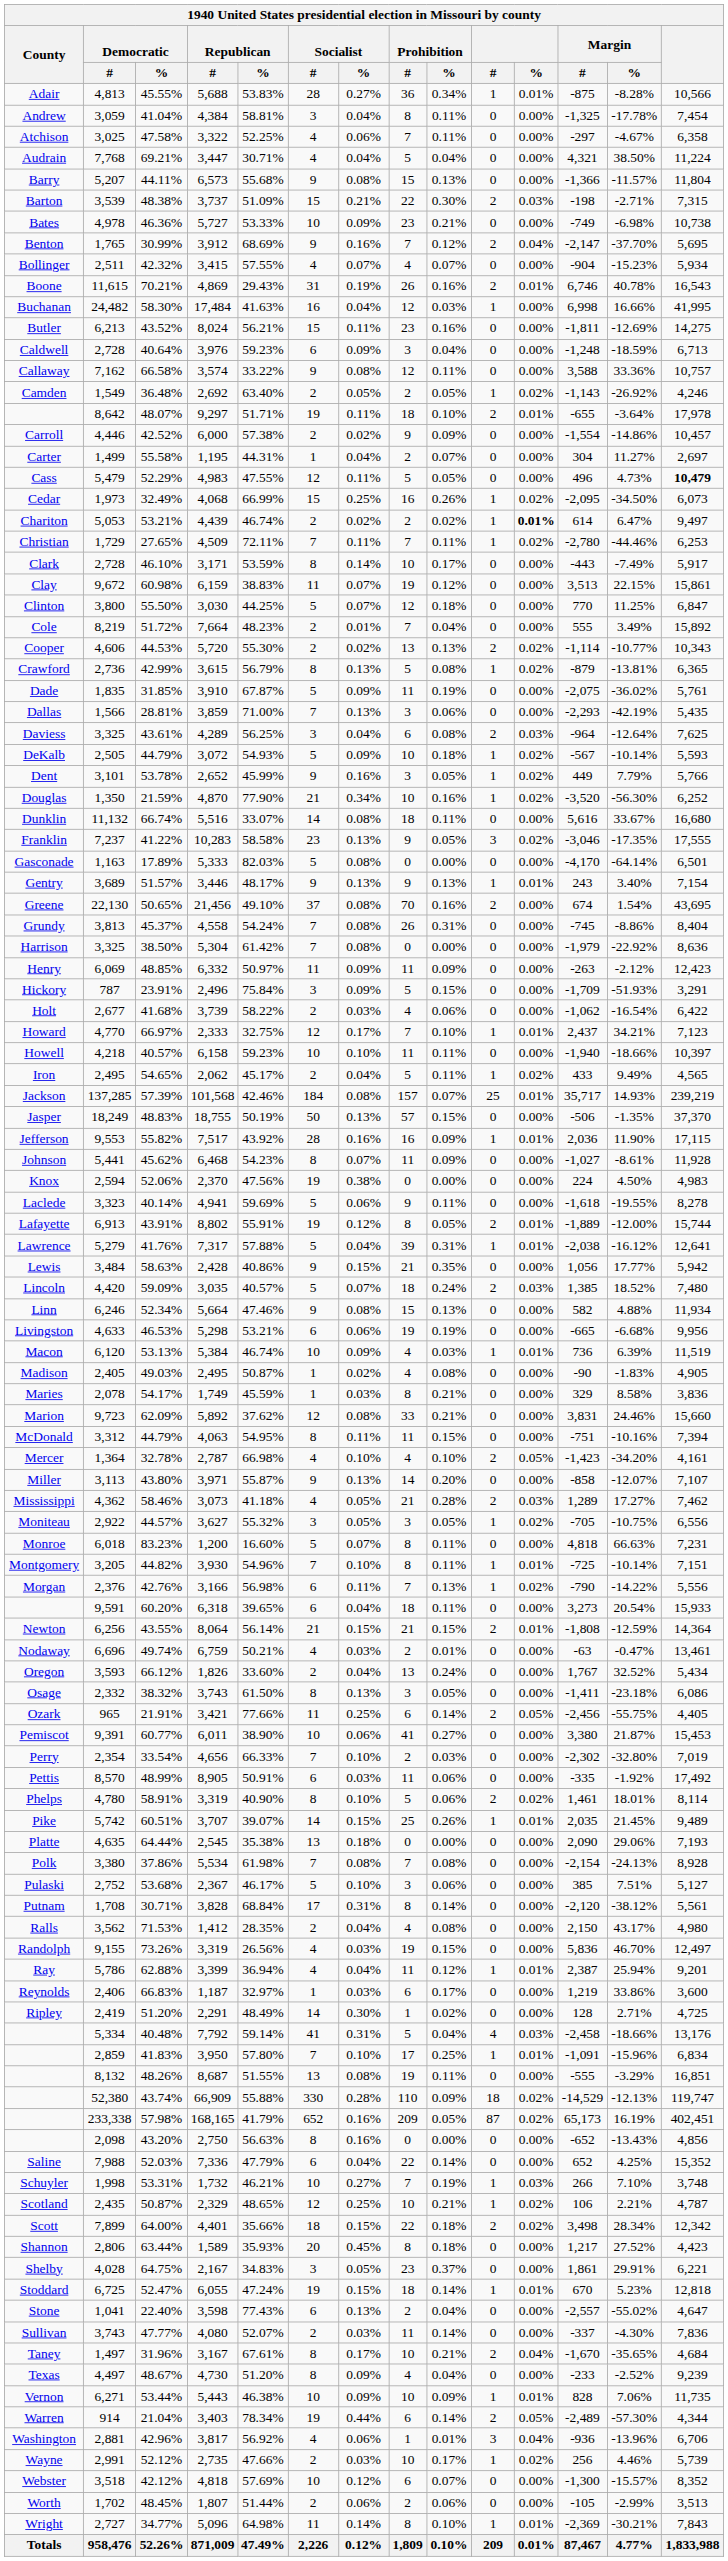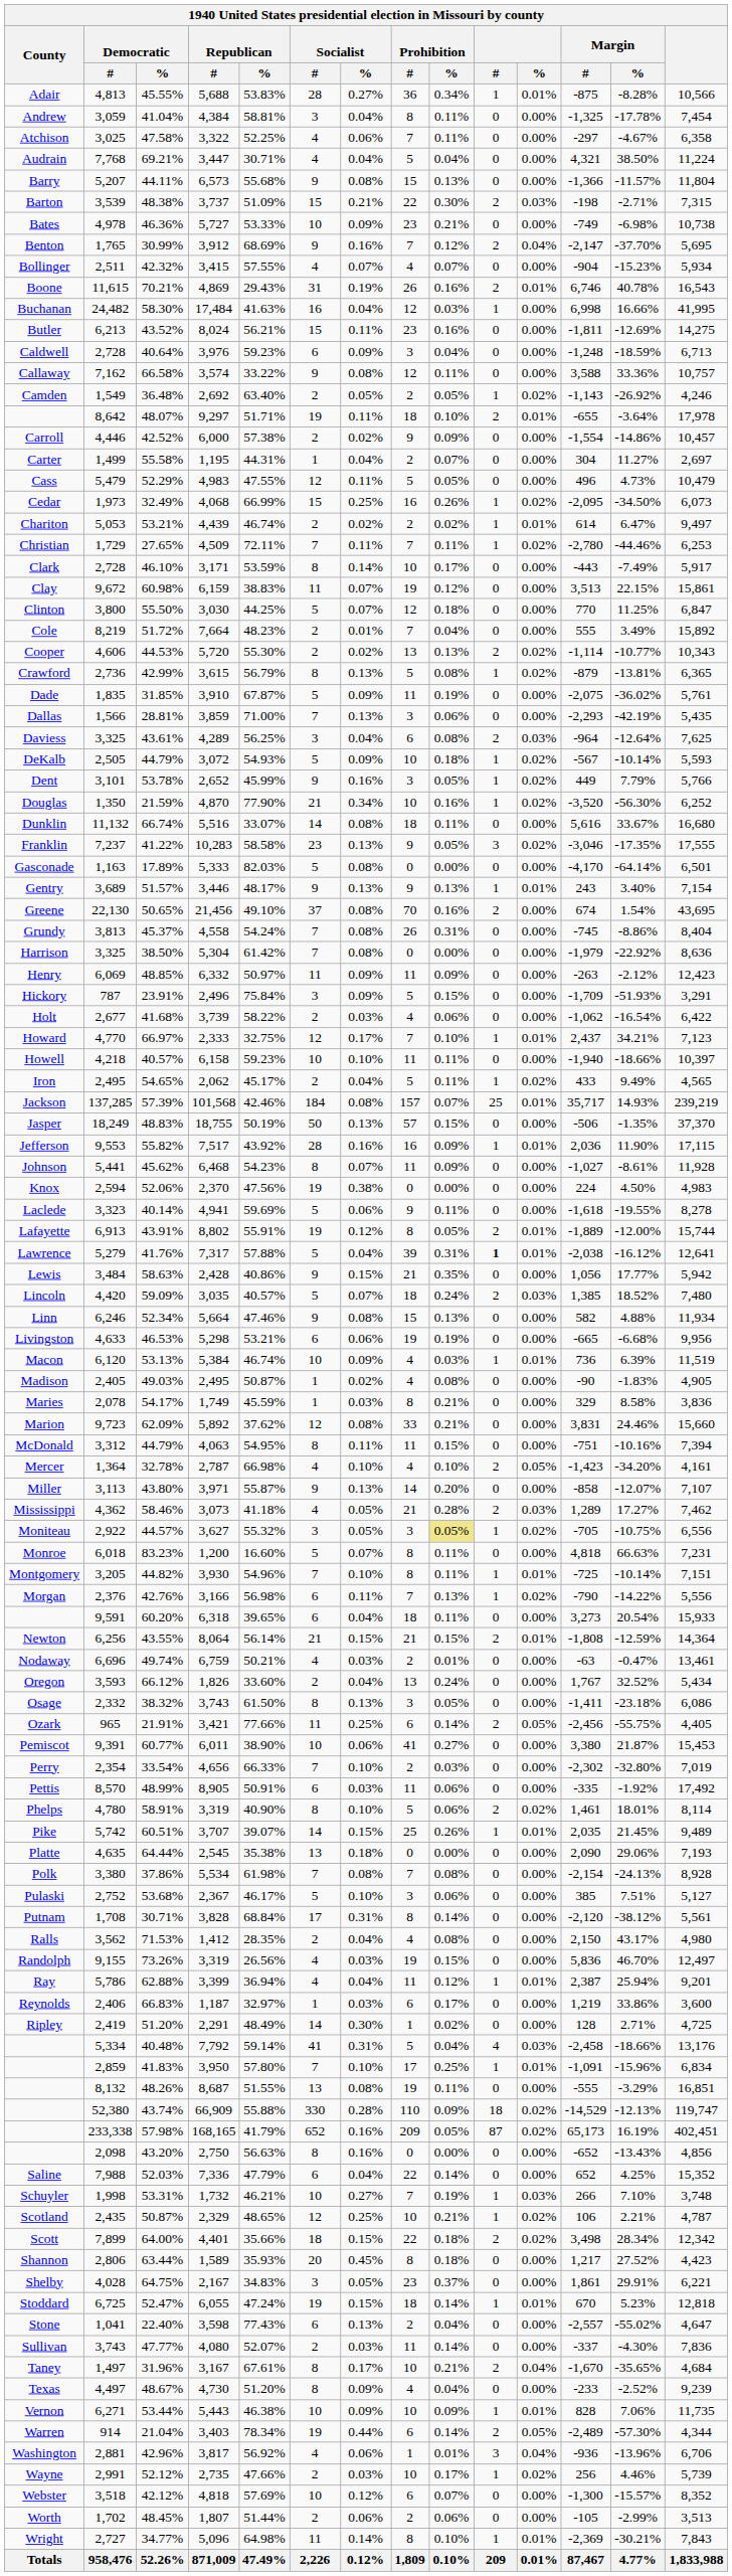Cass | column 14: bold -> normal
Chariton | %: bold -> normal
Lawrence | #: normal -> bold
Moniteau | Prohibition / %: no background -> khaki background
